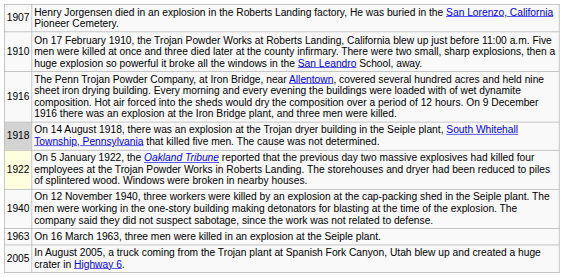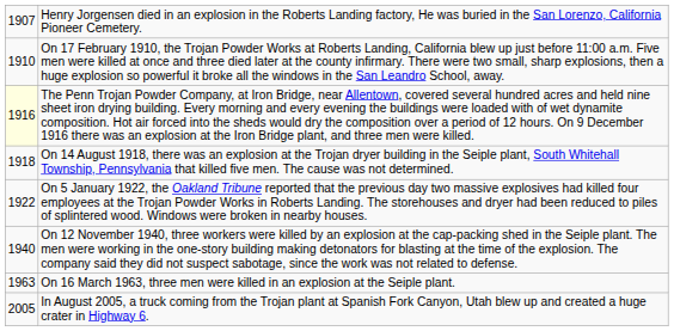row 3 | column 1: no background -> lightyellow background
row 4 | column 1: lightgrey background -> no background
row 5 | column 1: lightyellow background -> no background
